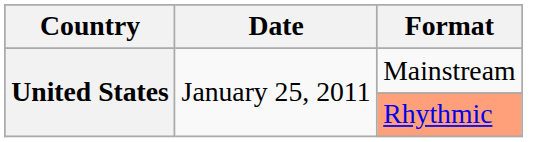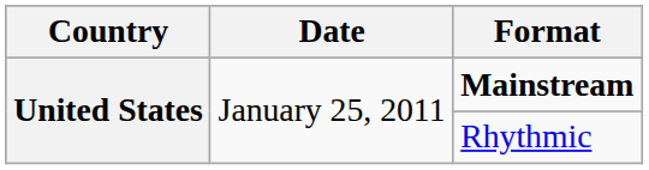Mainstream | Format: normal -> bold
Rhythmic | Format: lightsalmon background -> no background
